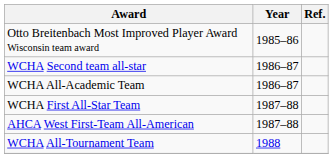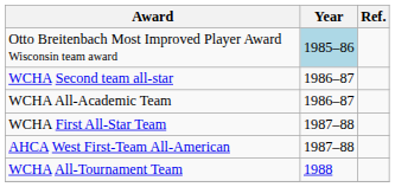row 2 | Year: no background -> lightblue background
